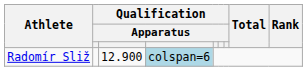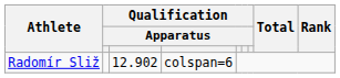Radomír Sliž | column 3: 12.900 -> 12.902
Radomír Sliž | column 4: lightblue background -> no background
